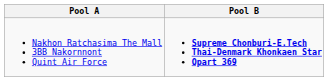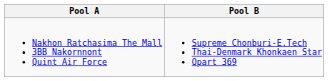Nakhon Ratchasima The Mall 3BB Nakornnont Quint Air Force | Pool B: bold -> normal
